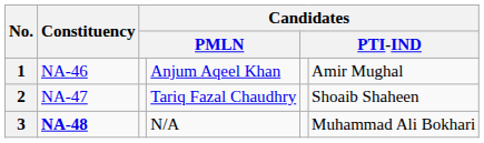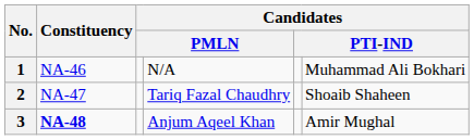1 | column 4: Anjum Aqeel Khan -> N/A
1 | column 6: Amir Mughal -> Muhammad Ali Bokhari
3 | column 4: N/A -> Anjum Aqeel Khan
3 | column 6: Muhammad Ali Bokhari -> Amir Mughal
